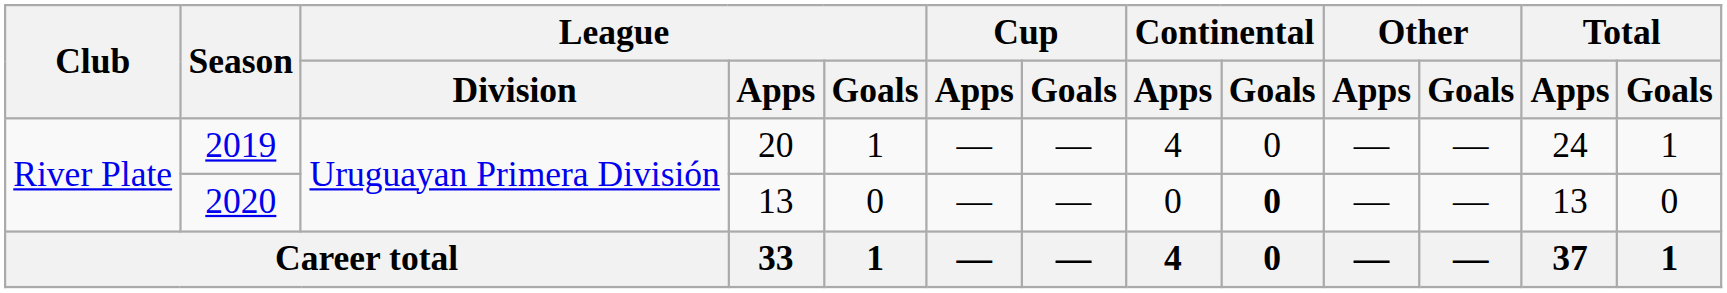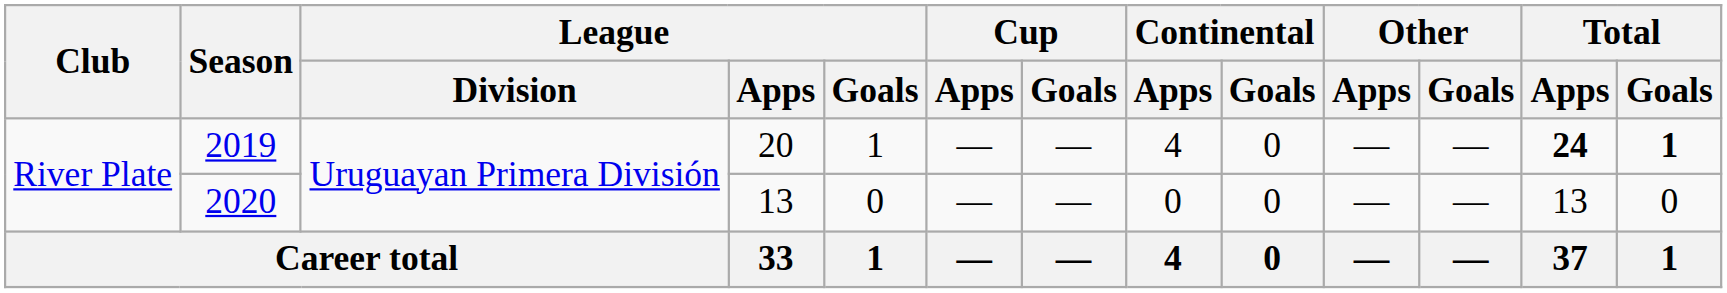2019 | Total / Apps: normal -> bold
2019 | Total / Goals: normal -> bold
2020 | Continental / Goals: bold -> normal
